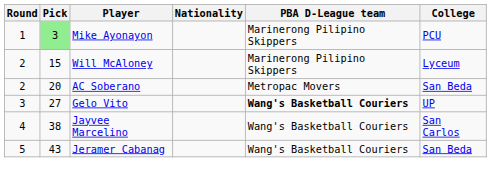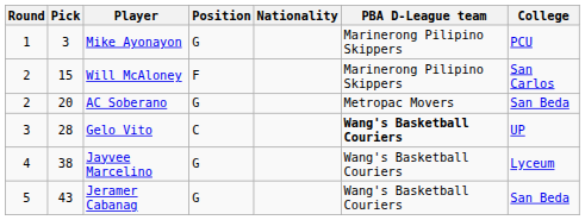+ column: Position | G | F | G | C | G | G
Mike Ayonayon | Pick: lightgreen background -> no background
Will McAloney | College: Lyceum -> San Carlos
Gelo Vito | Pick: 27 -> 28
Jayvee Marcelino | College: San Carlos -> Lyceum
